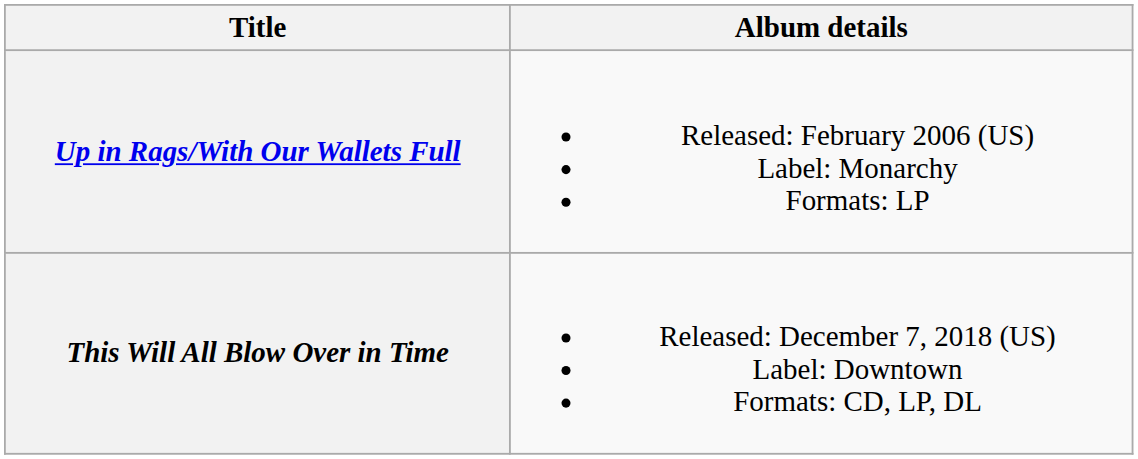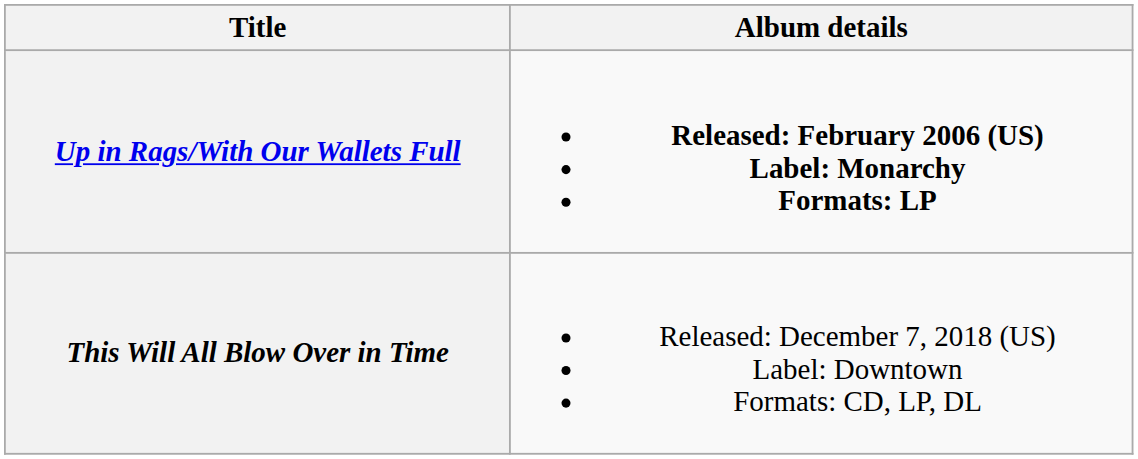Up in Rags/With Our Wallets Full | Album details: normal -> bold
